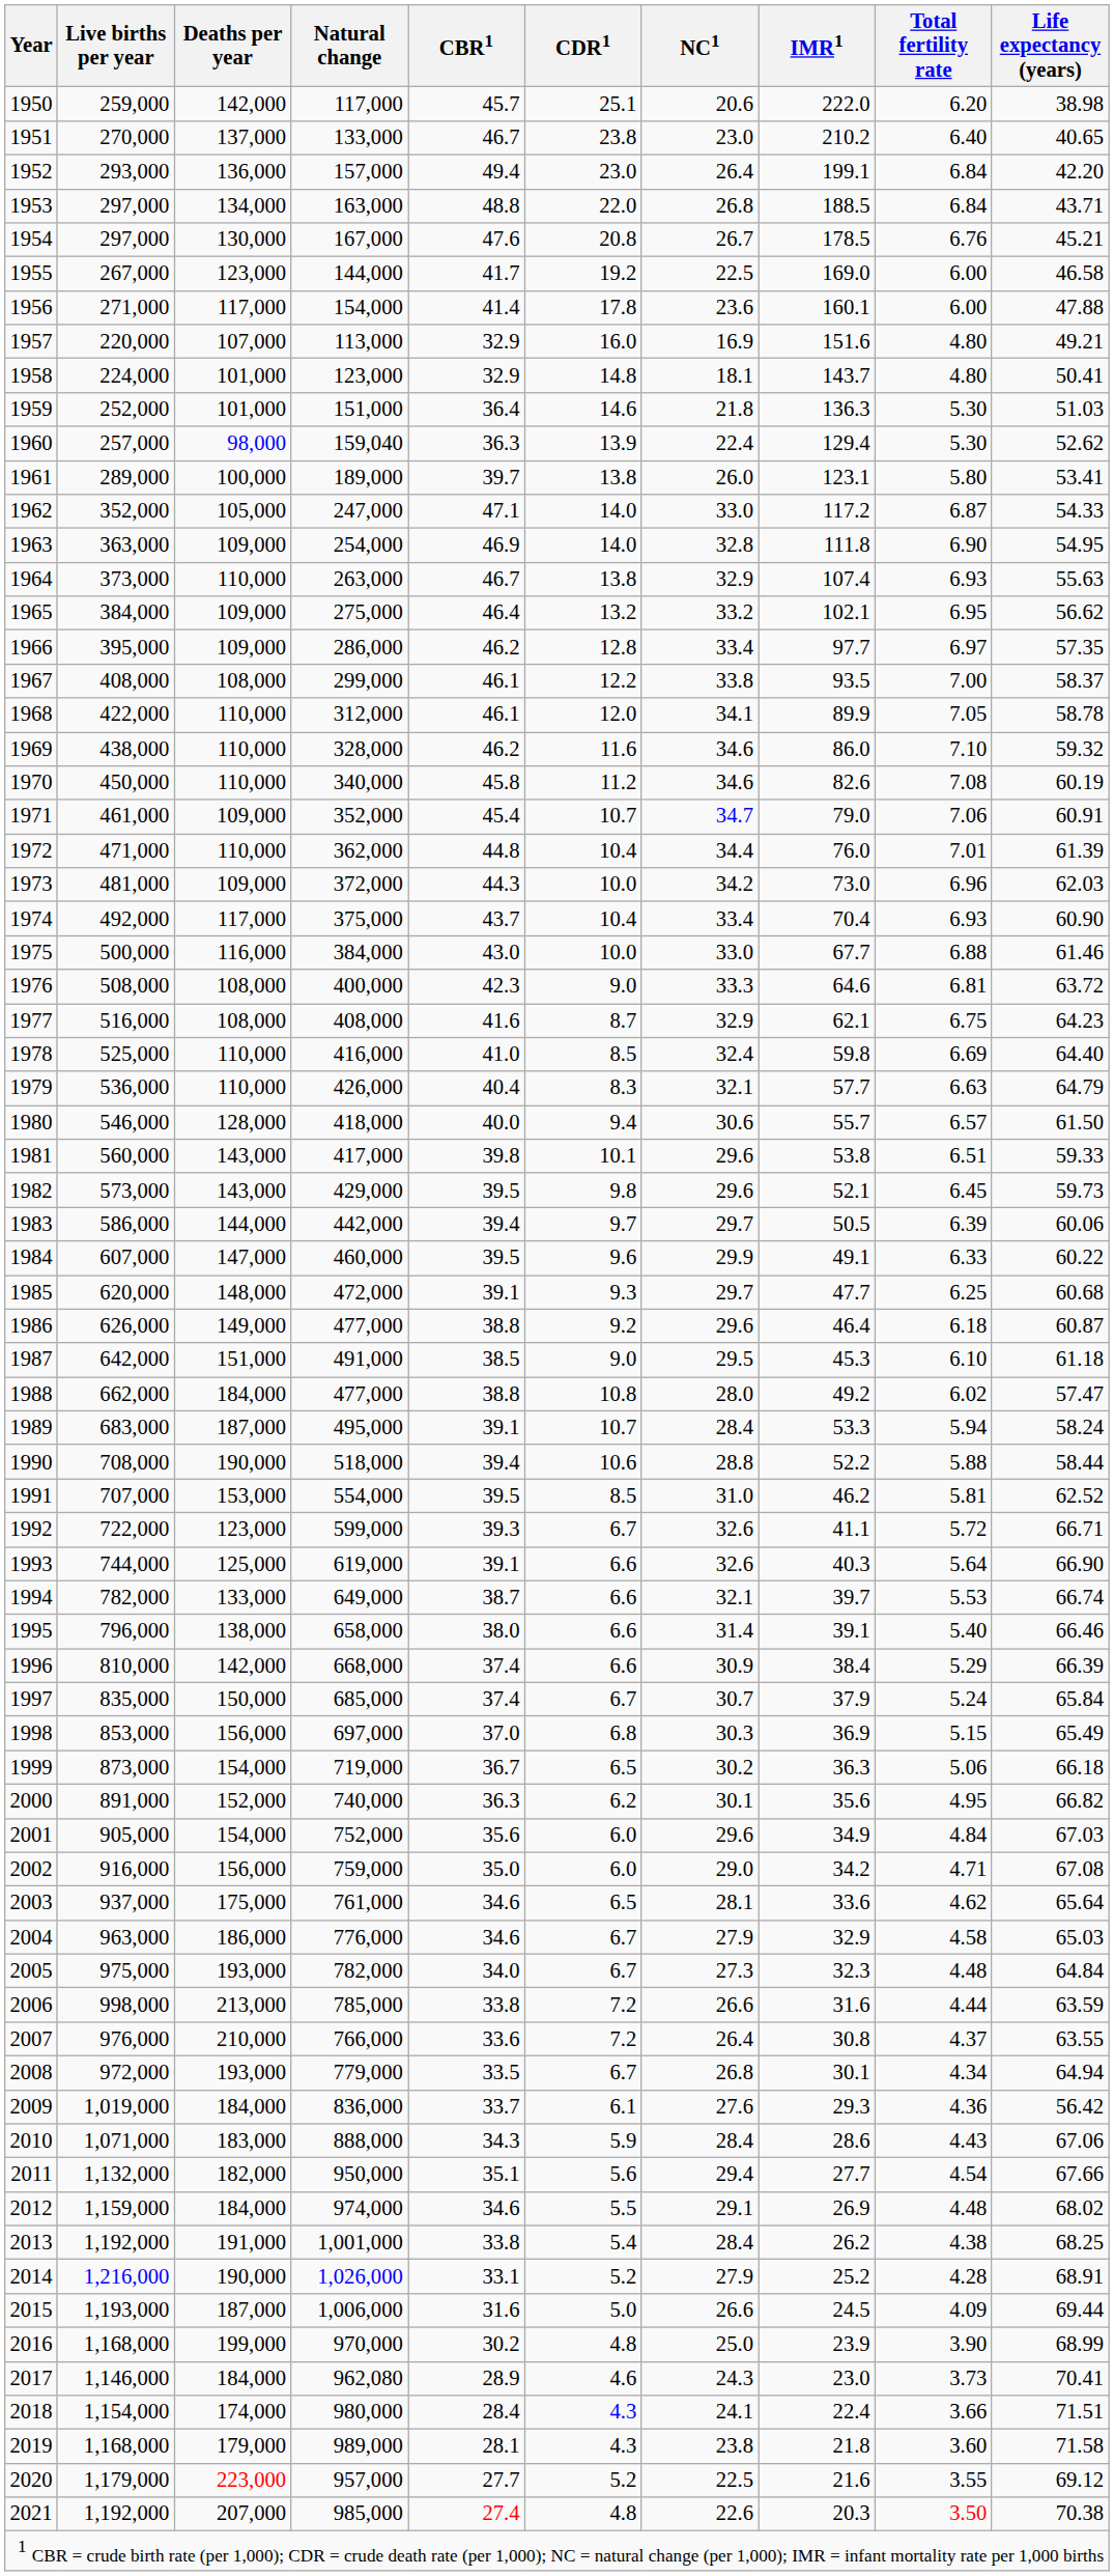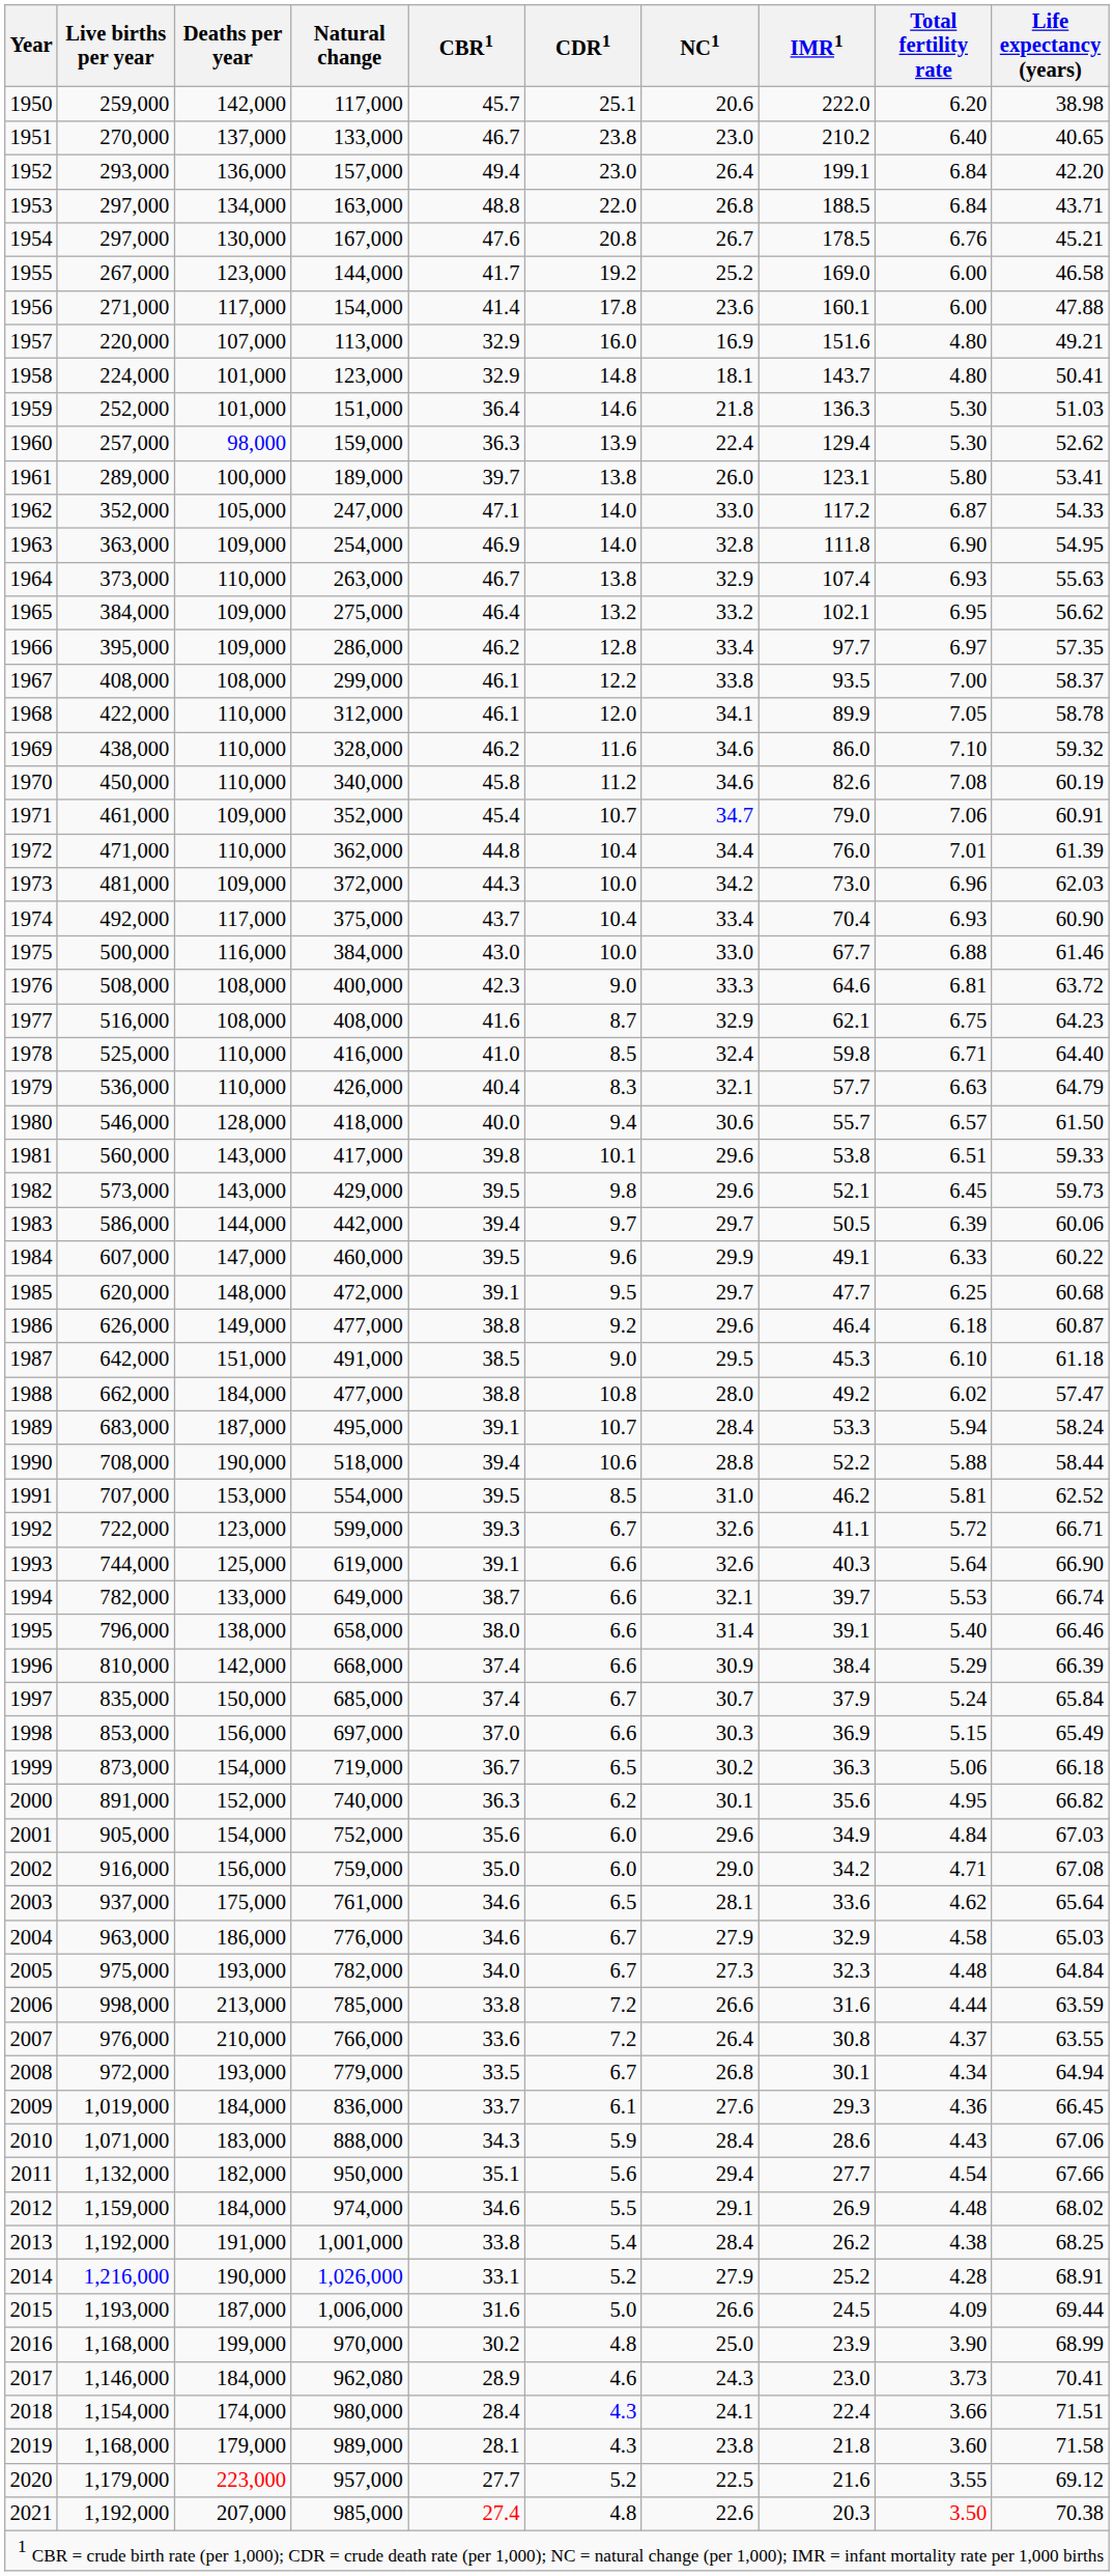1955 | NC1: 22.5 -> 25.2
1960 | Natural change: 159,040 -> 159,000
1978 | Total fertility rate: 6.69 -> 6.71
1985 | CDR1: 9.3 -> 9.5
1998 | CDR1: 6.8 -> 6.6
2009 | Life expectancy (years): 56.42 -> 66.45
